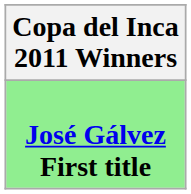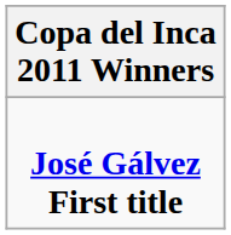row 2 | column 1: lightgreen background -> no background
